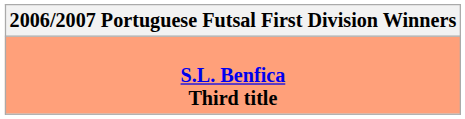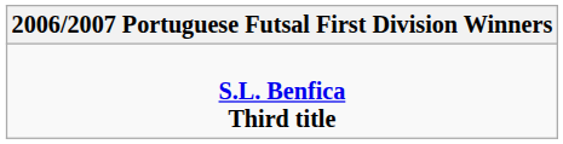row 2 | column 1: lightsalmon background -> no background
